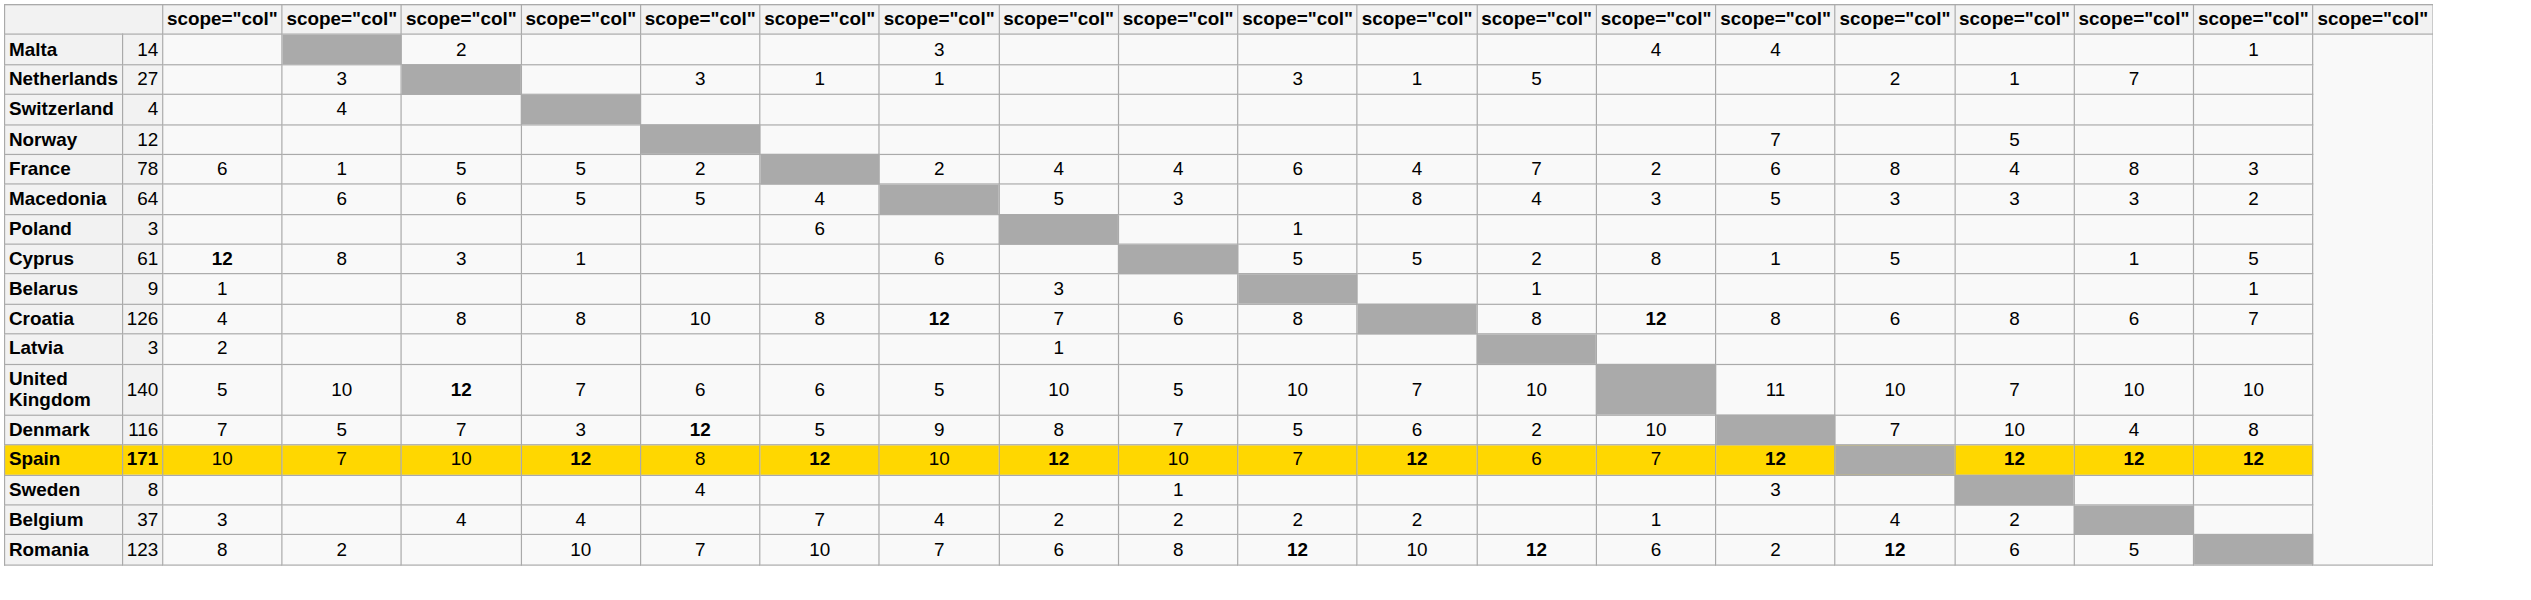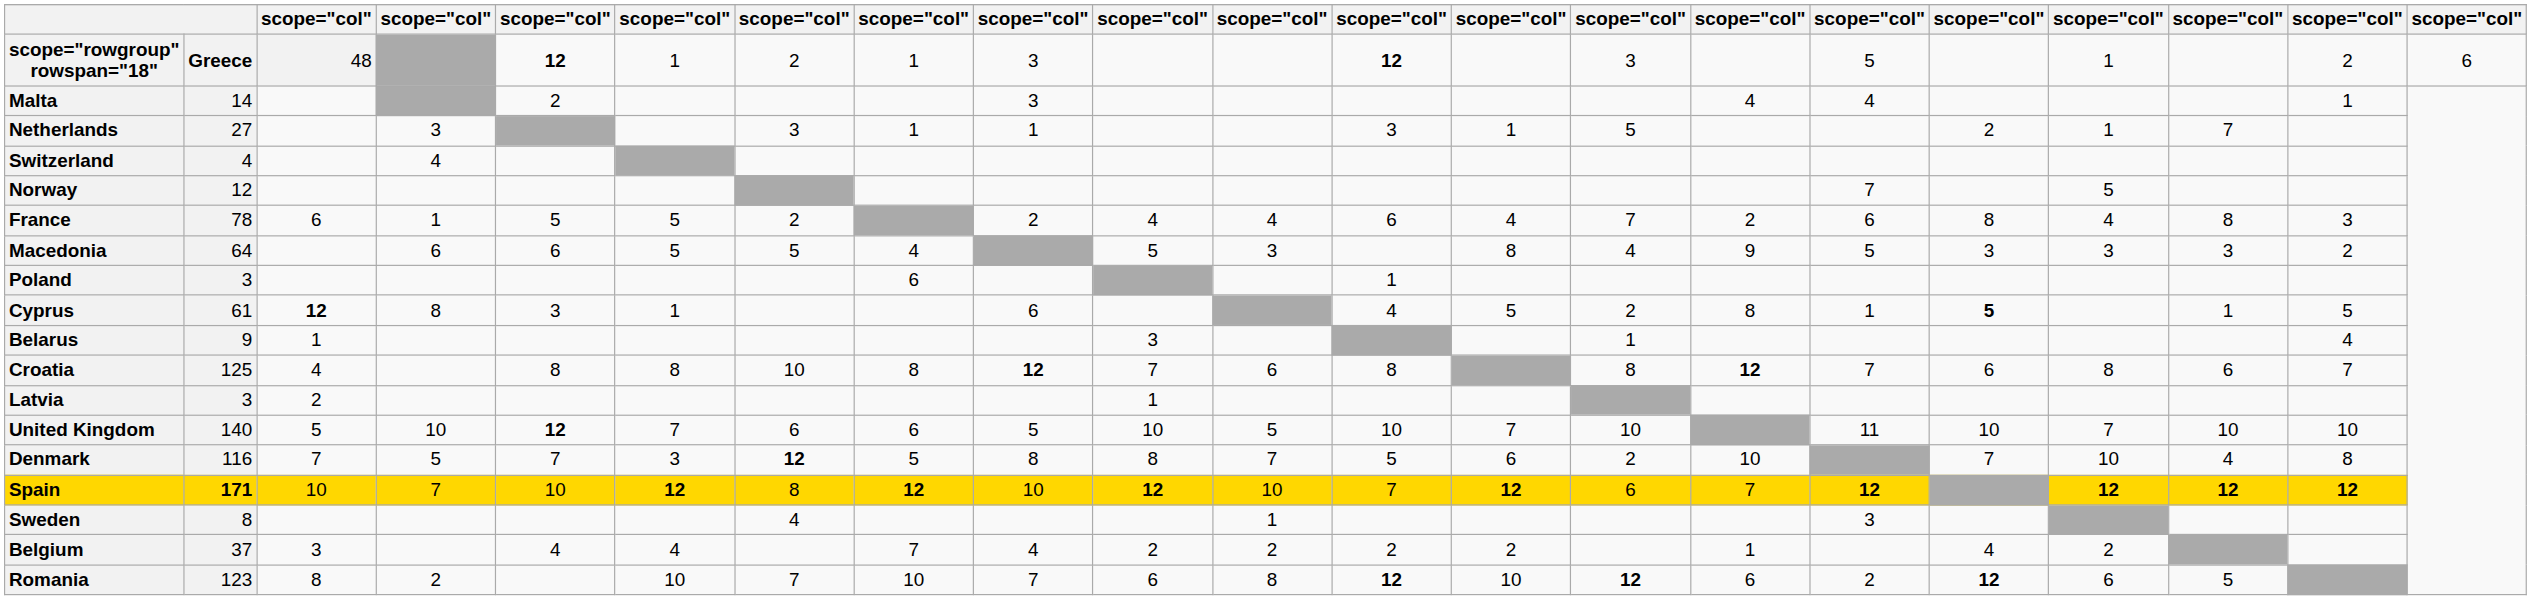+ row: scope="rowgroup" rowspan="18" | Greece | 48 | 12 | 1 | 2 | 1 | 3 | 12 | 3 | 5 | 1 | 2 | 6
Macedonia | column 15: 3 -> 9
Cyprus | column 12: 5 -> 4
Cyprus | column 17: normal -> bold
Belarus | column 20: 1 -> 4
Croatia | column 2: 126 -> 125
Croatia | column 16: 8 -> 7
Denmark | column 9: 9 -> 8
